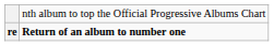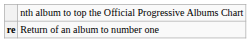re | column 2: bold -> normal
